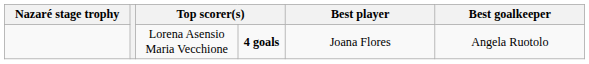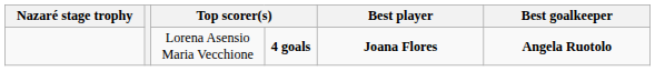Lorena Asensio Maria Vecchione | Best player: normal -> bold
Lorena Asensio Maria Vecchione | Best goalkeeper: normal -> bold
